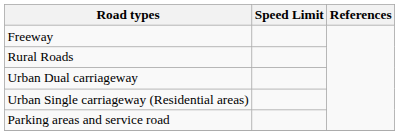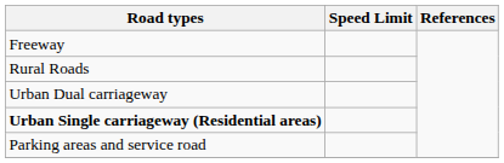Urban Single carriageway (Residential areas) | Road types: normal -> bold
